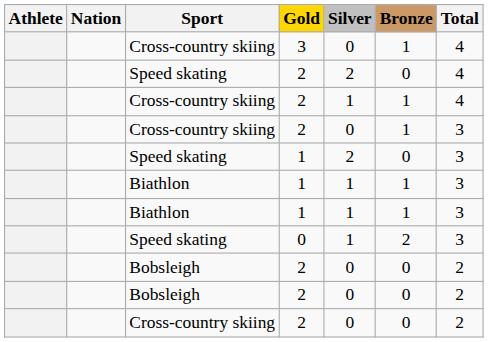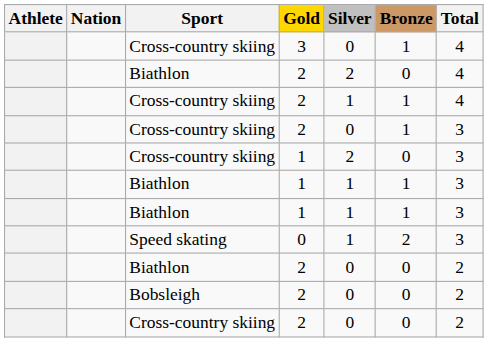row 3 | Sport: Speed skating -> Biathlon
row 6 | Sport: Speed skating -> Cross-country skiing
row 10 | Sport: Bobsleigh -> Biathlon
